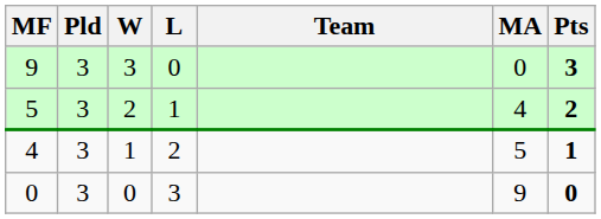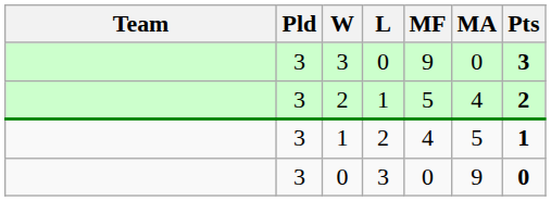columns swapped: Team <-> MF
